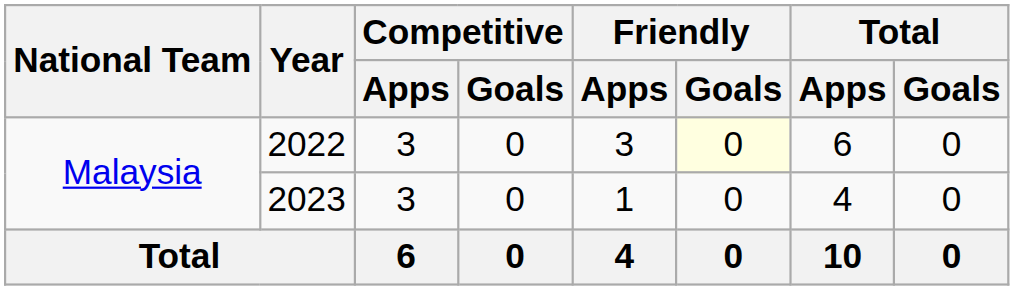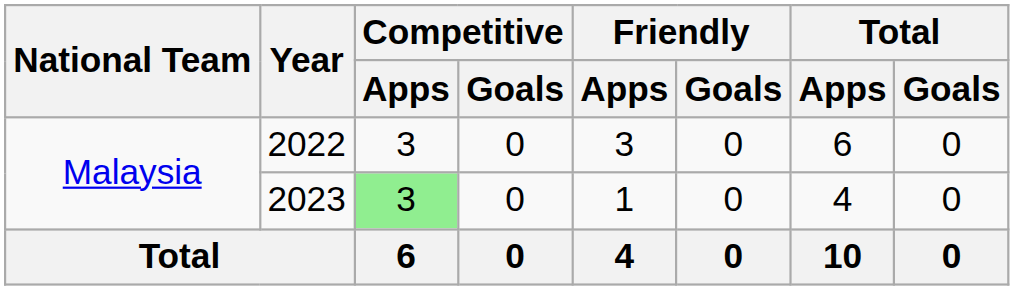2022 | Friendly / Goals: lightyellow background -> no background
2023 | Competitive / Apps: no background -> lightgreen background
